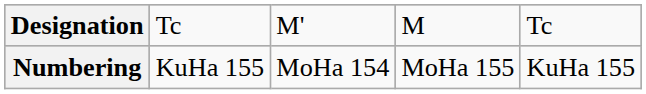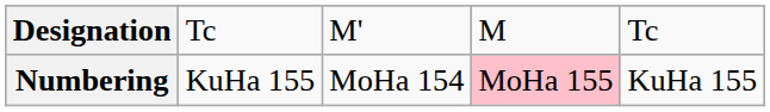Numbering | column 4: no background -> pink background
